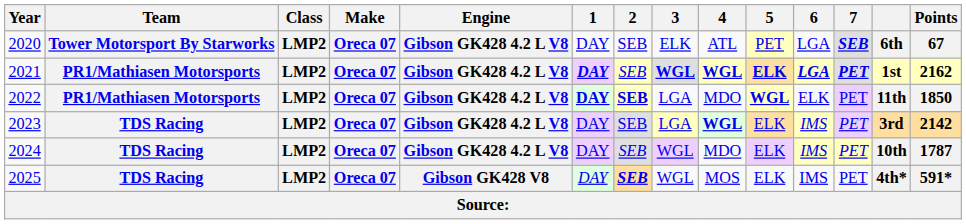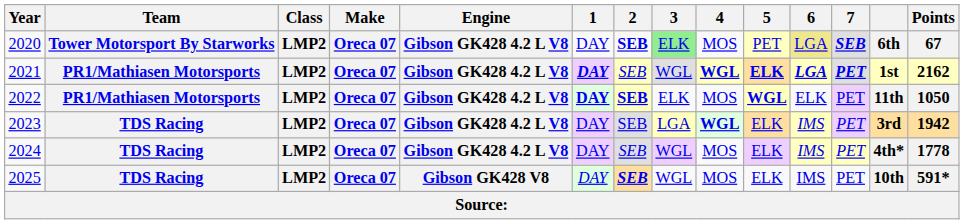2020 | 2: normal -> bold
2020 | 3: no background -> lightgreen background
2020 | 4: ATL -> MOS
2020 | 6: no background -> khaki background
2021 | 3: bold -> normal
2022 | 3: LGA -> ELK
2022 | 4: MDO -> MOS
2022 | Points: 1850 -> 1050
2023 | Points: 2142 -> 1942
2024 | 4: MDO -> MOS
2024 | column 13: 10th -> 4th*
2024 | Points: 1787 -> 1778
2025 | column 13: 4th* -> 10th
